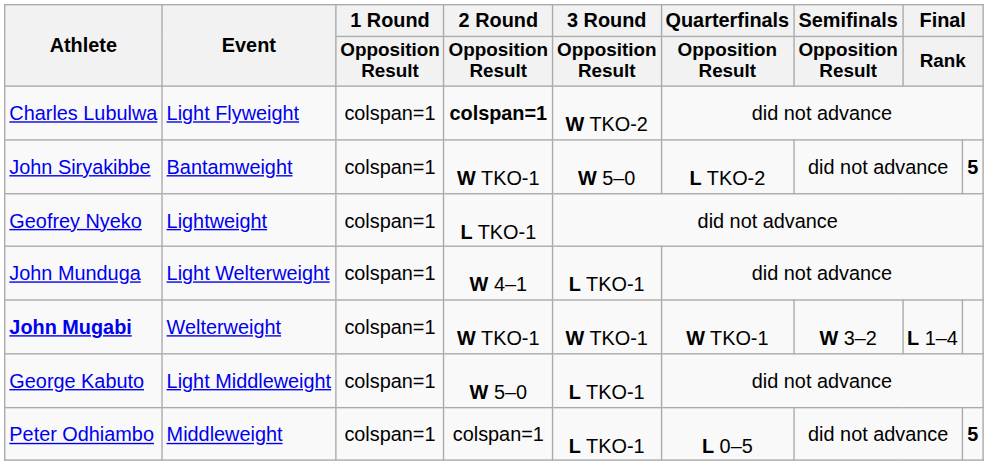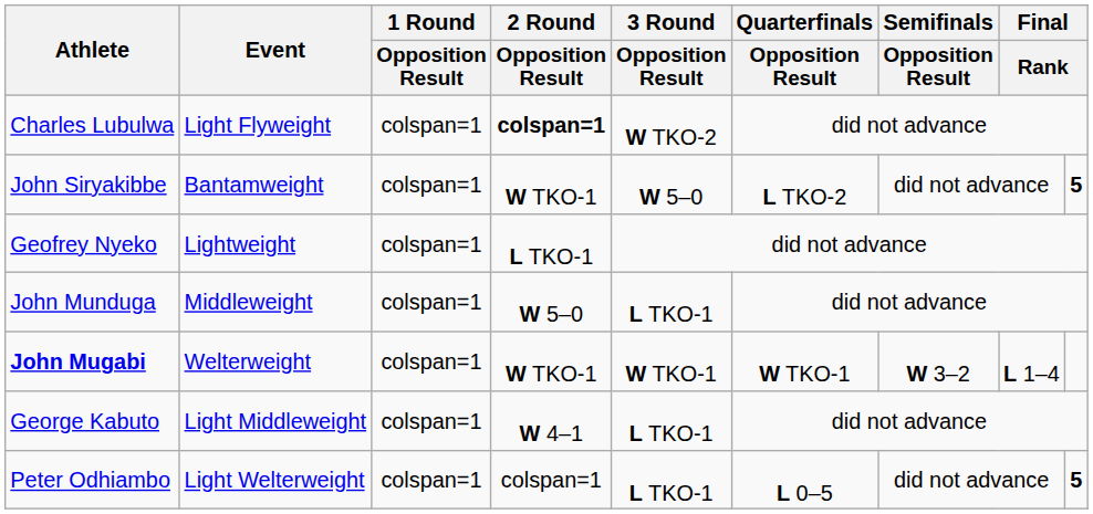John Munduga | Event: Light Welterweight -> Middleweight
John Munduga | 2 Round / Opposition Result: W 4–1 -> W 5–0
George Kabuto | 2 Round / Opposition Result: W 5–0 -> W 4–1
Peter Odhiambo | Event: Middleweight -> Light Welterweight
